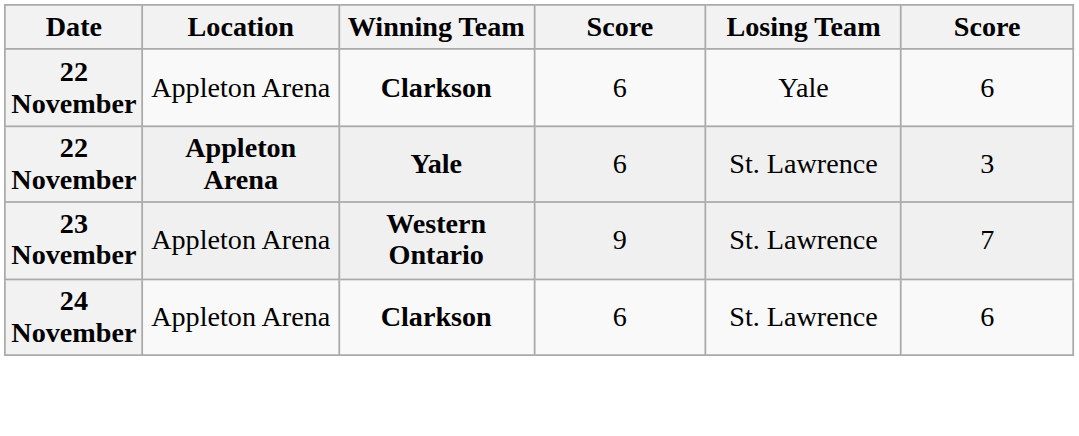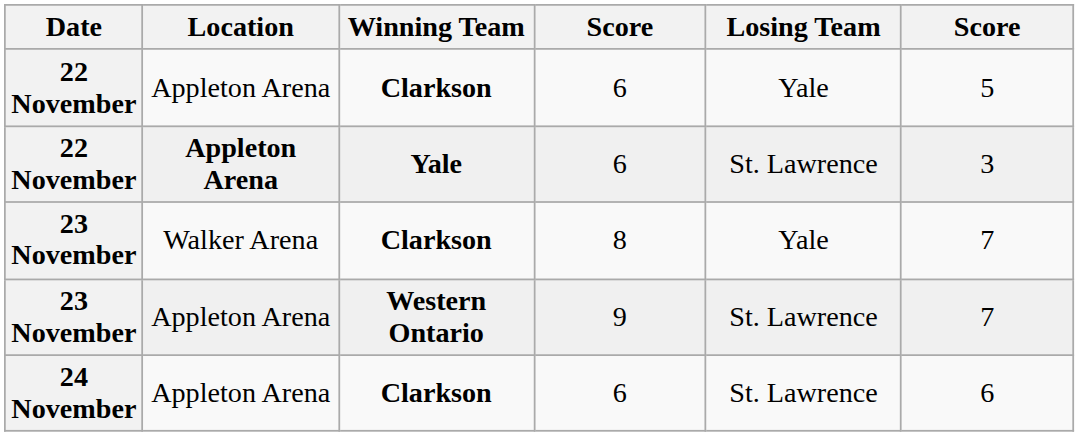22 November / Clarkson | column 6: 6 -> 5
+ row: 23 November | Walker Arena | Clarkson | 8 | Yale | 7
